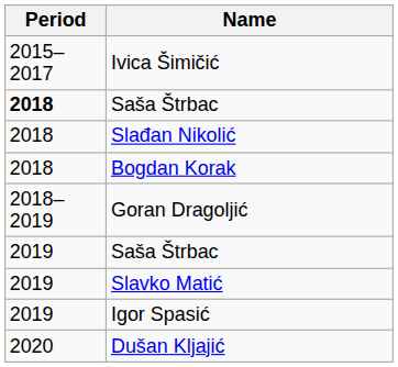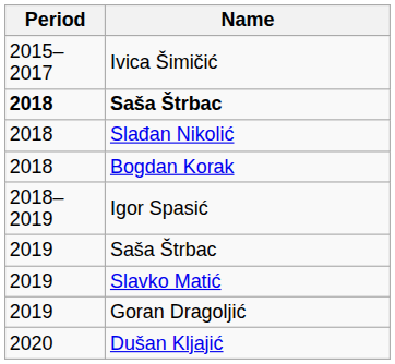row 3 | Name: normal -> bold
row 6 | Name: Goran Dragoljić -> Igor Spasić
row 9 | Name: Igor Spasić -> Goran Dragoljić
